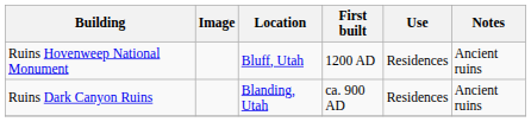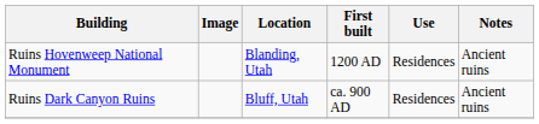Ruins Hovenweep National Monument | Location: Bluff, Utah -> Blanding, Utah
Ruins Dark Canyon Ruins | Location: Blanding, Utah -> Bluff, Utah
